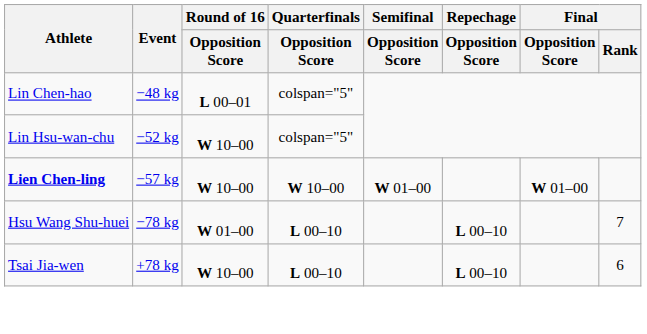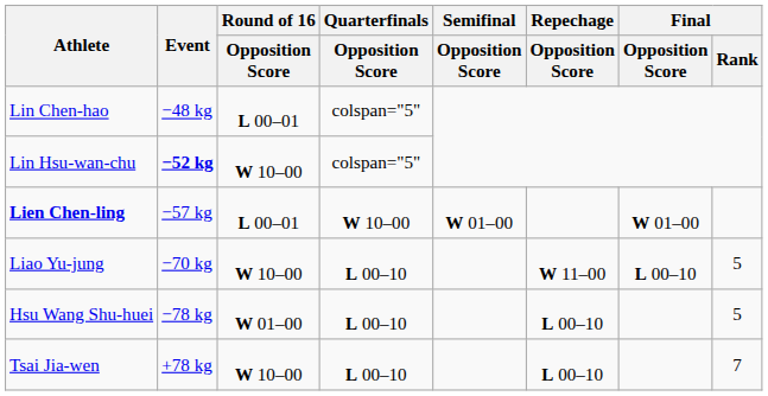Lin Hsu-wan-chu | Event: normal -> bold
Lien Chen-ling | Round of 16 / Opposition Score: W 10–00 -> L 00–01
+ row: Liao Yu-jung | −70 kg | W 10–00 | L 00–10 | W 11–00 | L 00–10 | 5
Hsu Wang Shu-huei | Final / Rank: 7 -> 5
Tsai Jia-wen | Final / Rank: 6 -> 7
